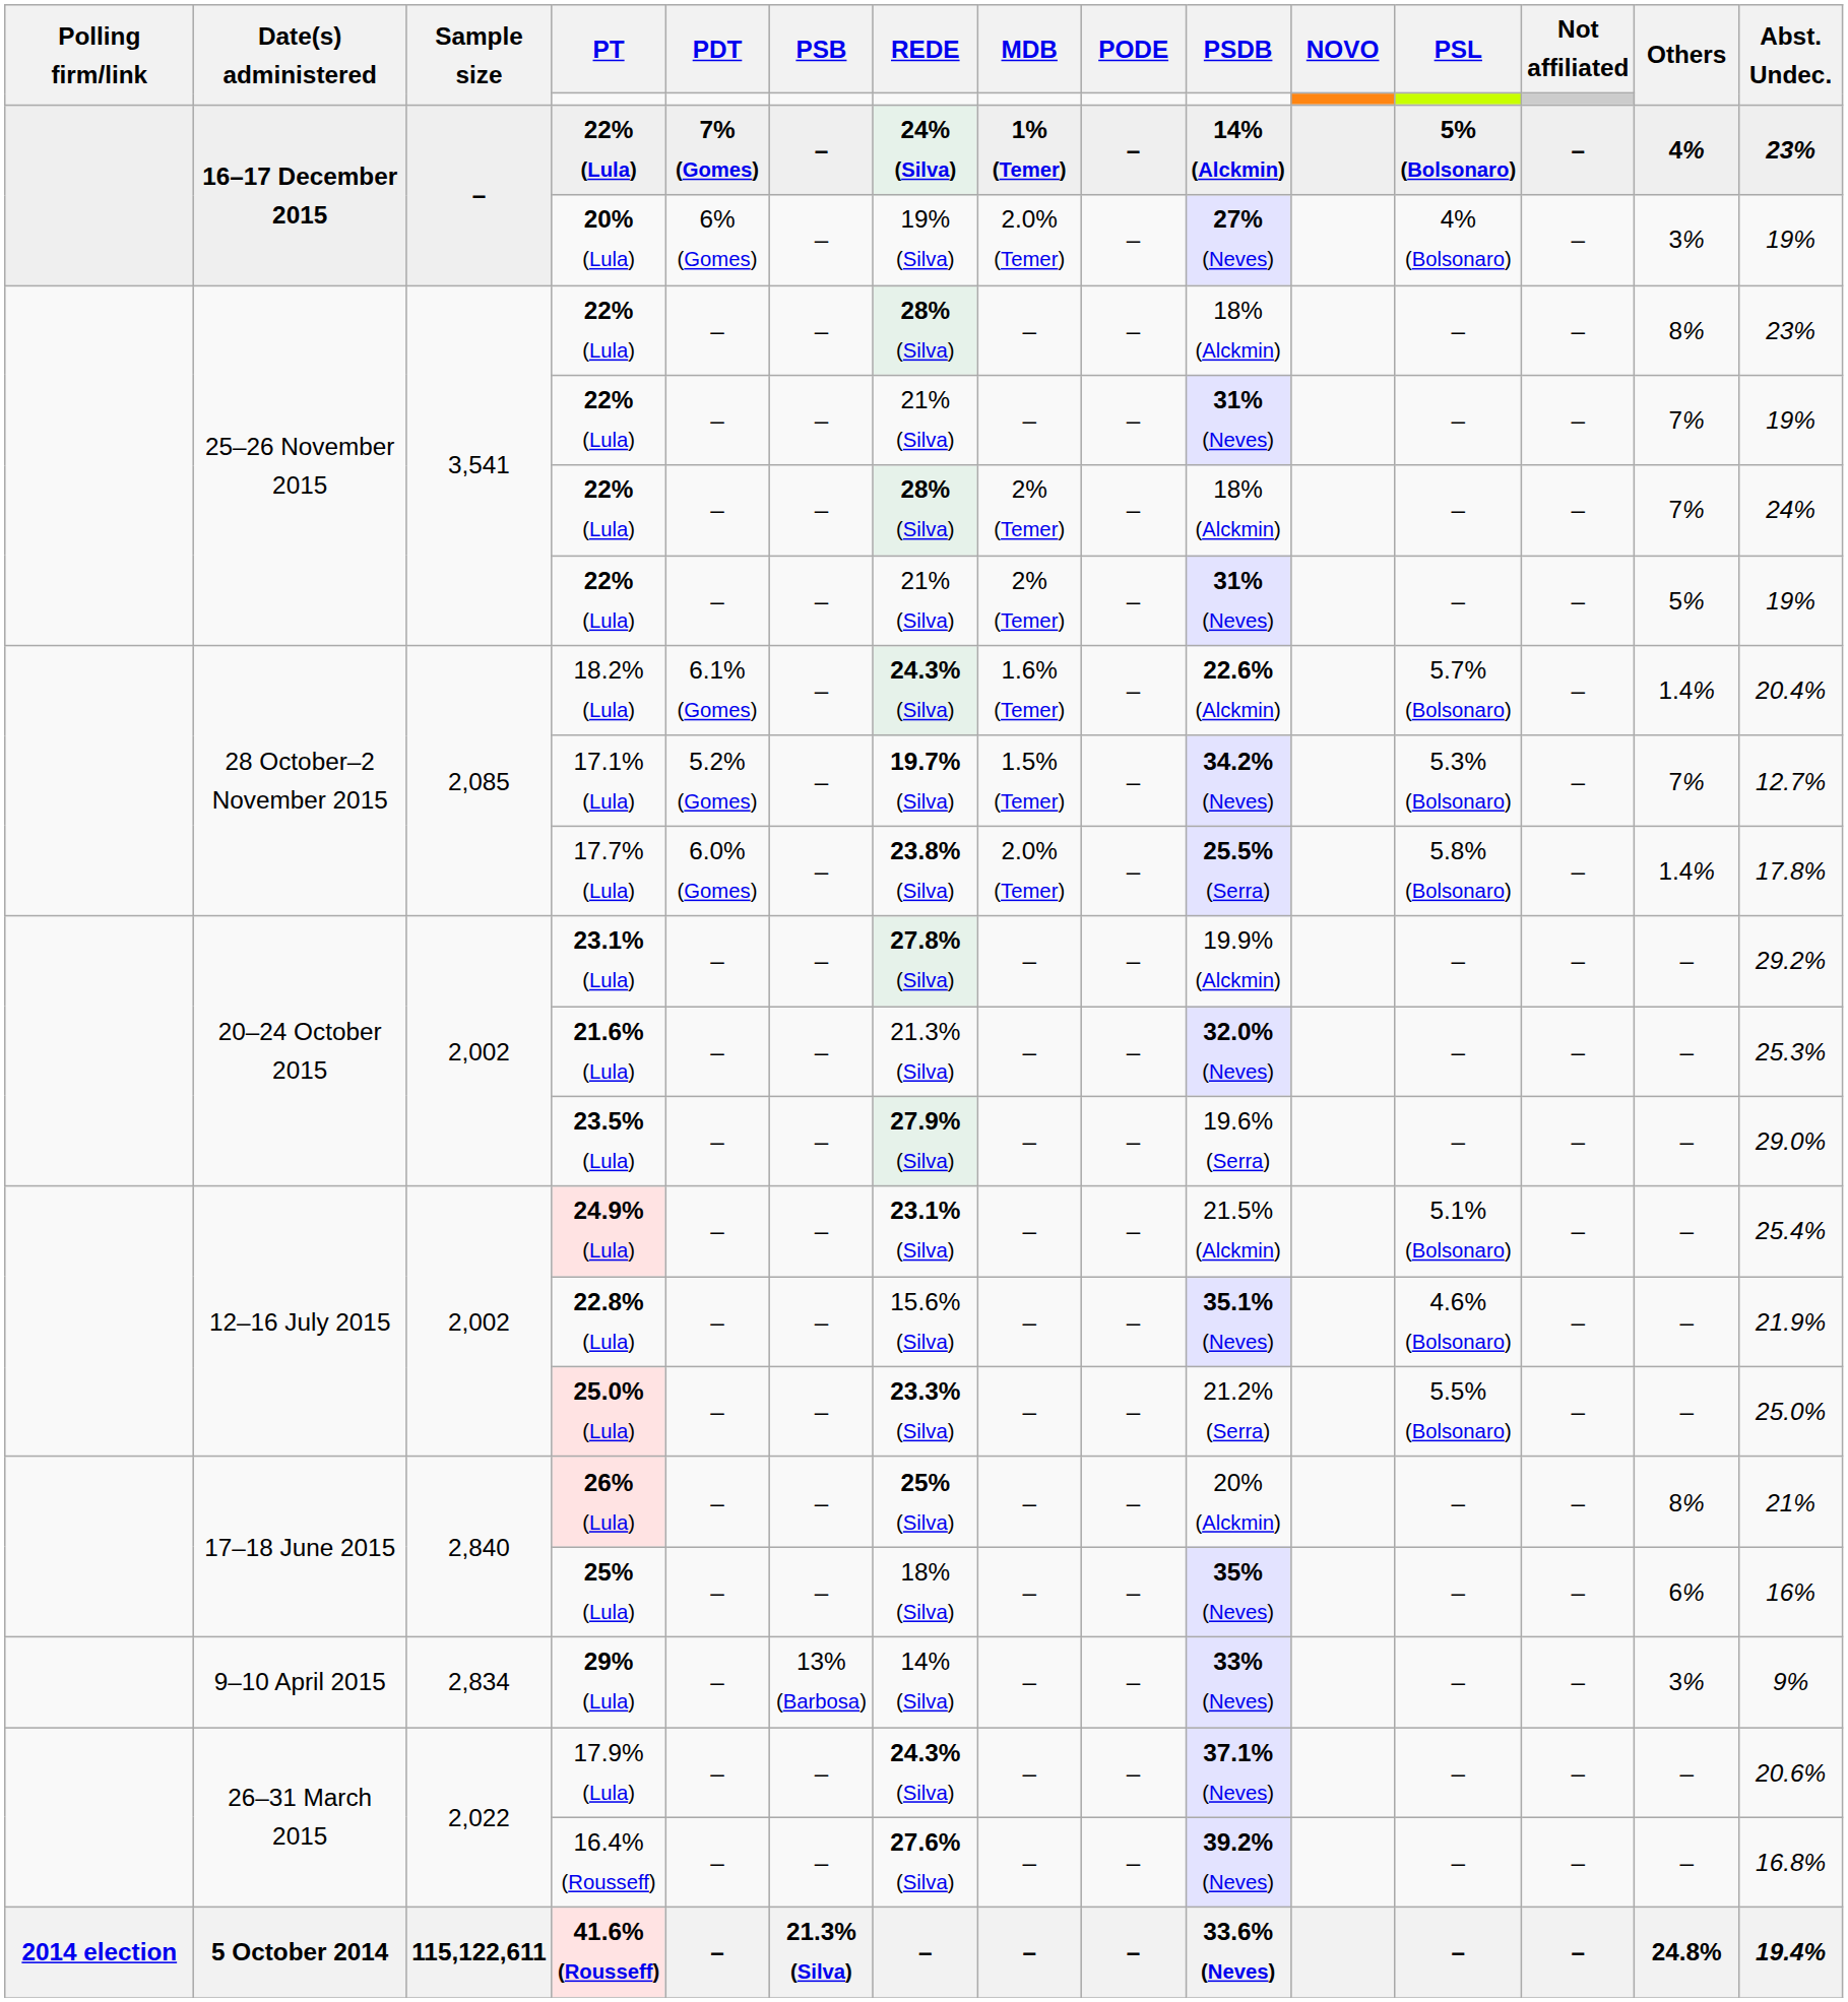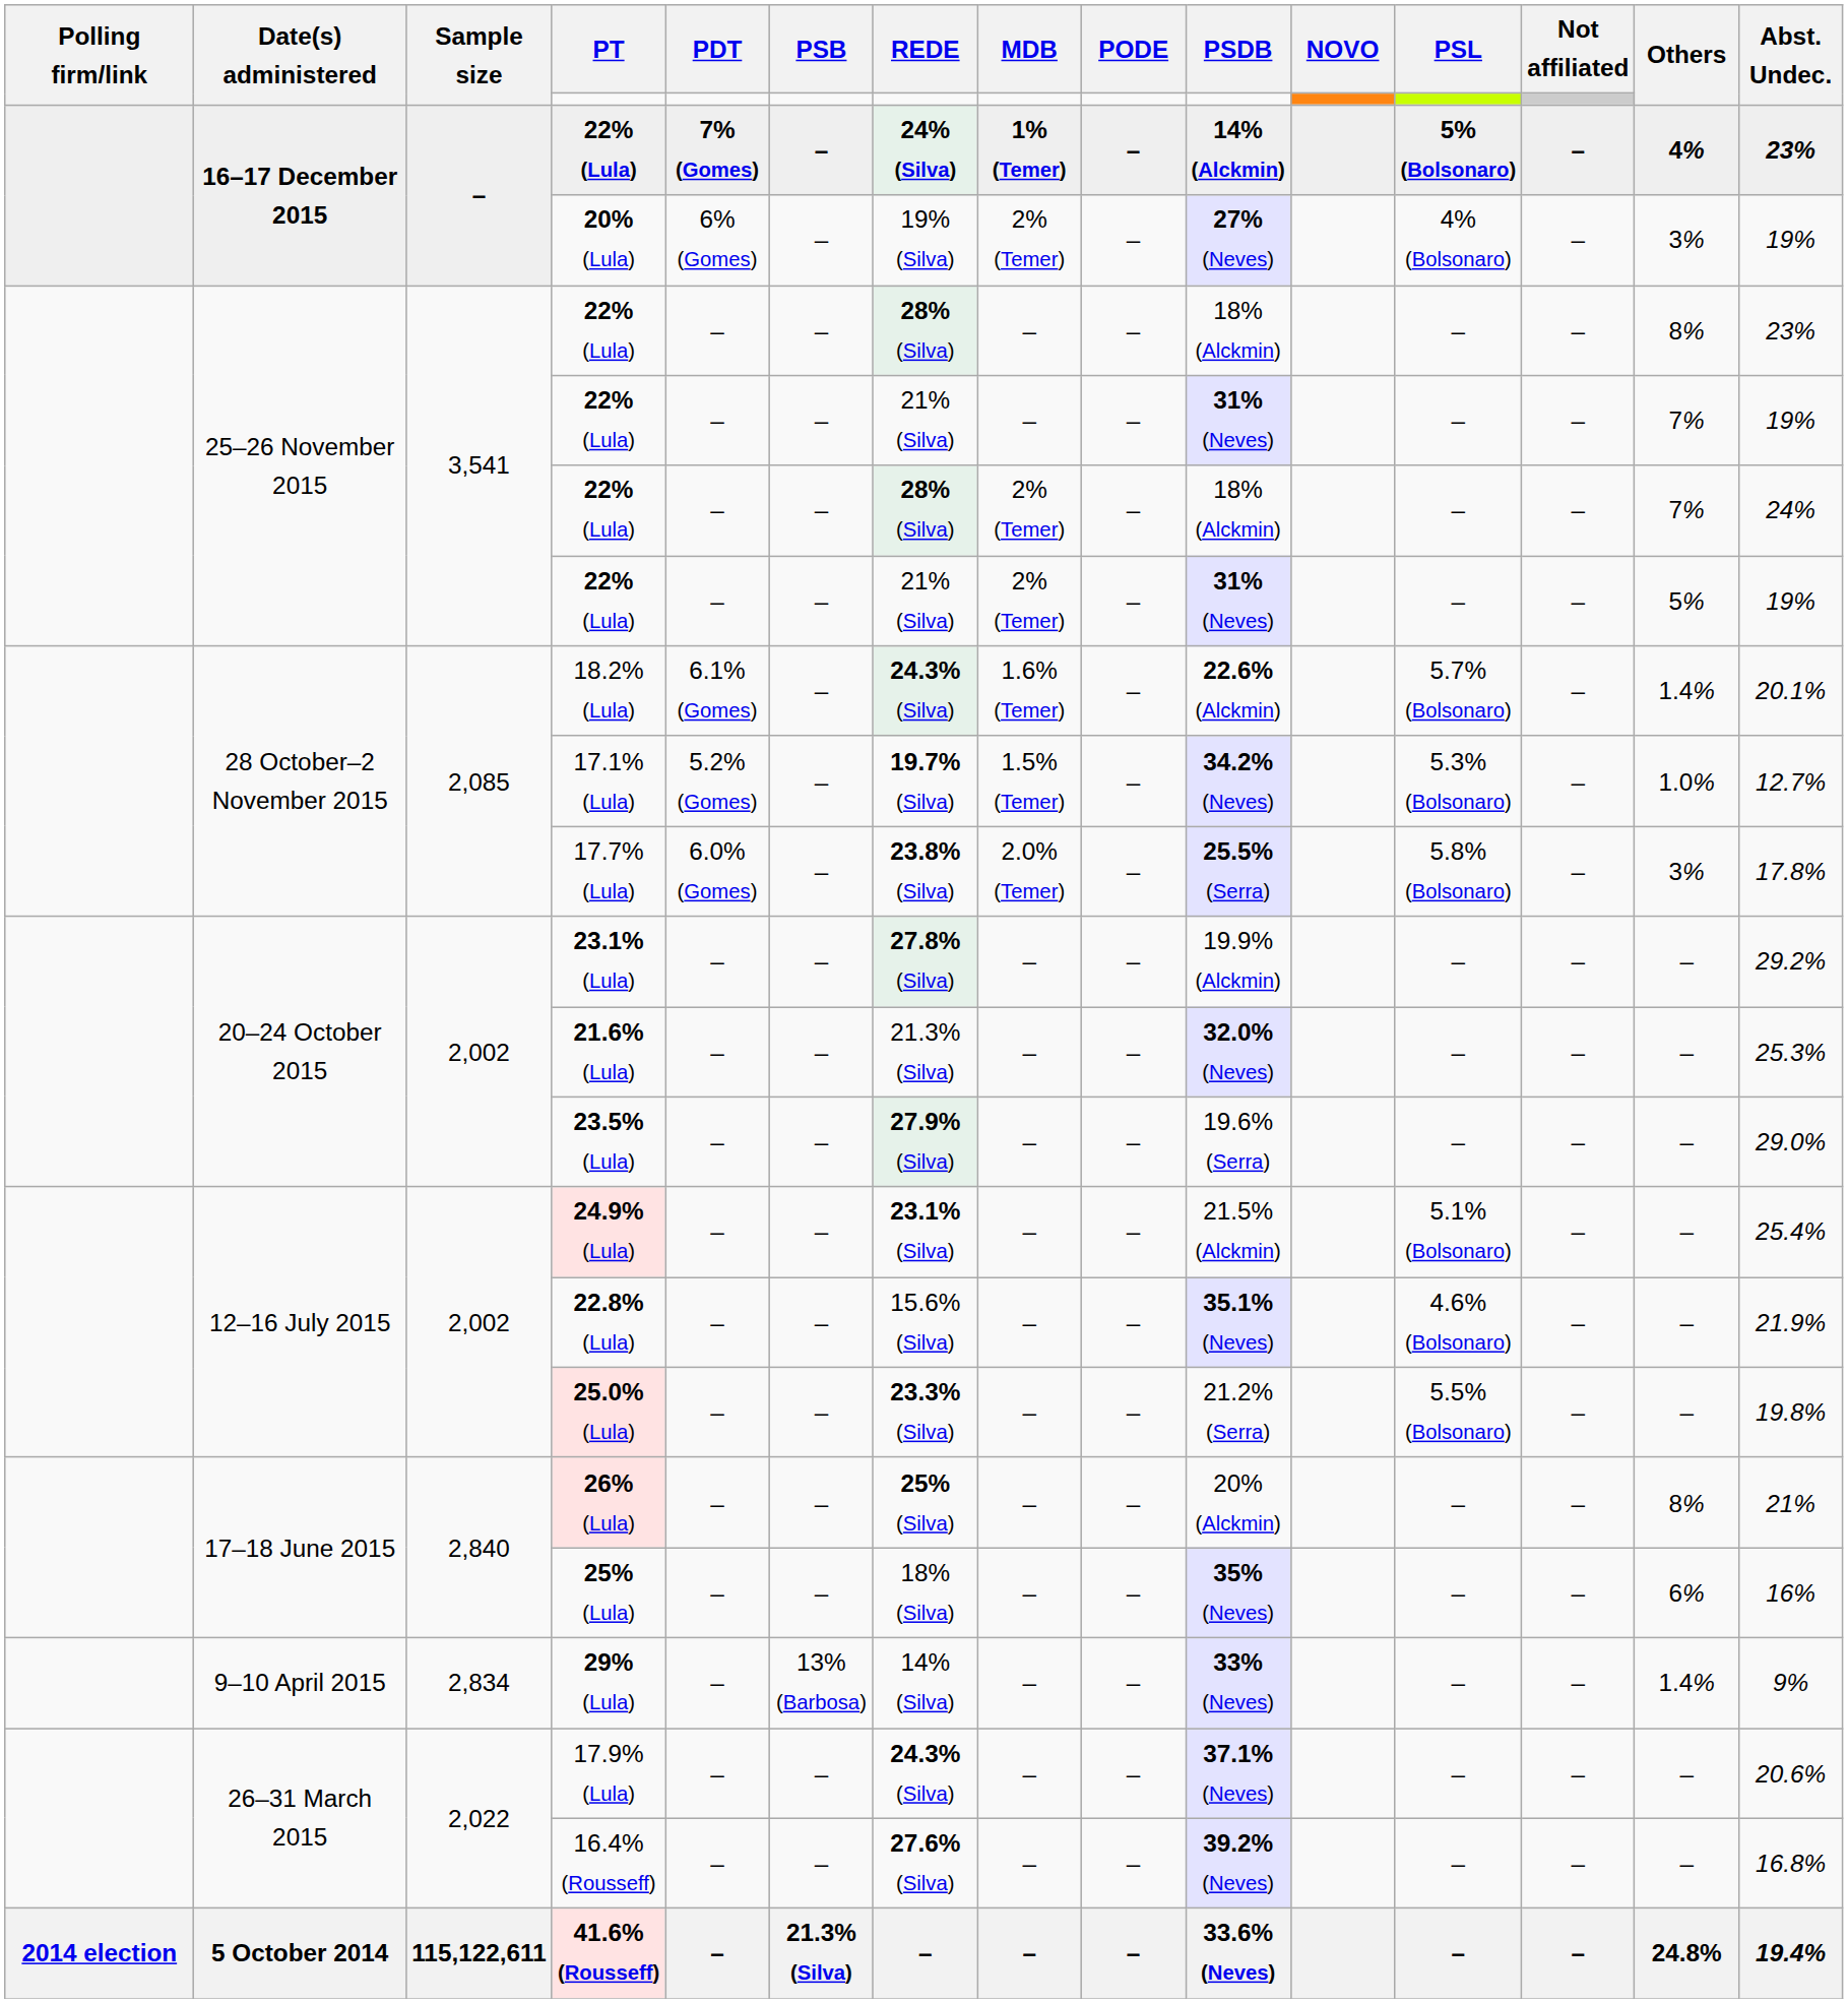20% (Lula) | MDB: 2.0% (Temer) -> 2% (Temer)
18.2% (Lula) | Abst. Undec.: 20.4% -> 20.1%
17.1% (Lula) | Others: 7% -> 1.0%
17.7% (Lula) | Others: 1.4% -> 3%
25.0% (Lula) | Abst. Undec.: 25.0% -> 19.8%
29% (Lula) | Others: 3% -> 1.4%
